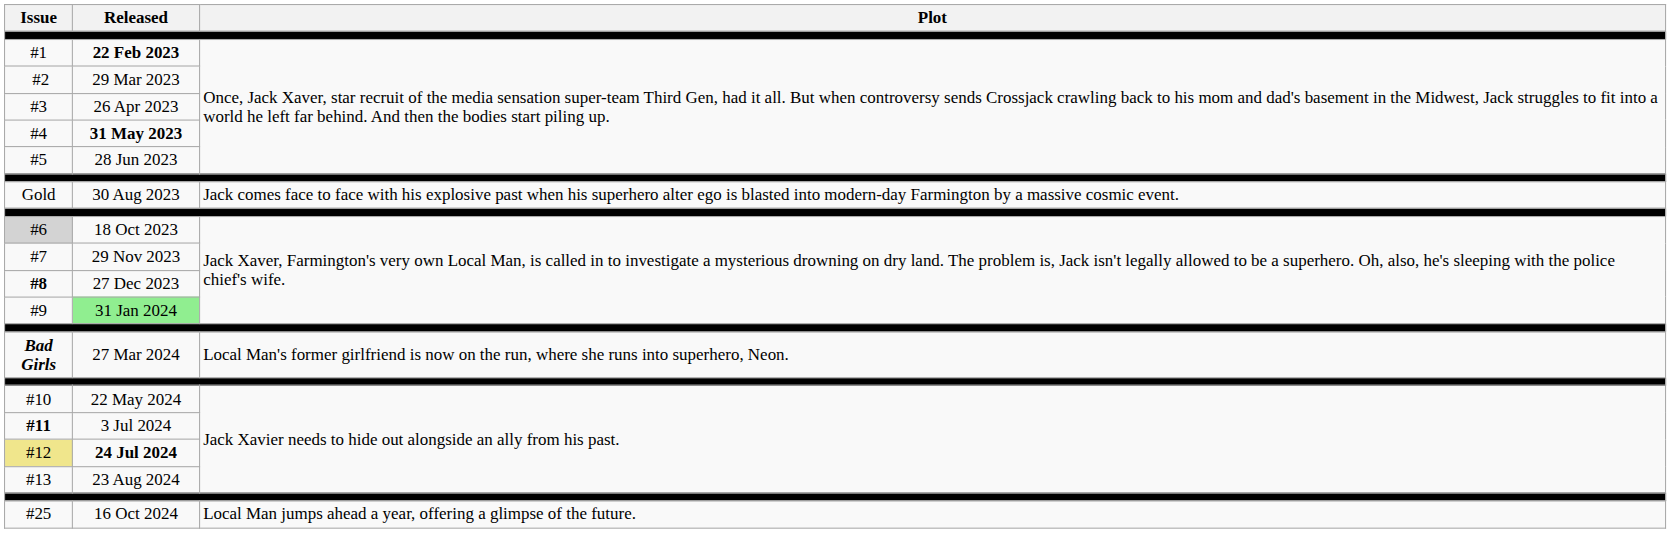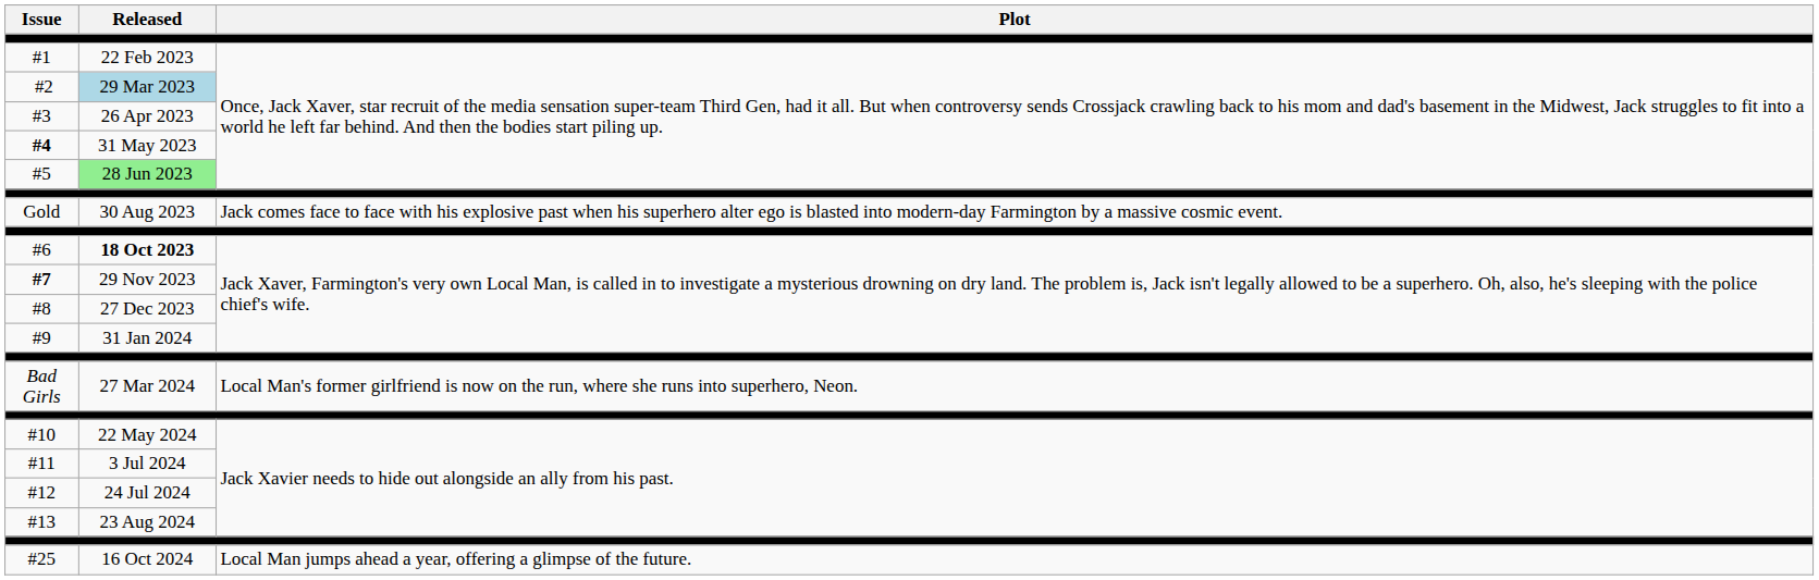#1 | Released: bold -> normal
#2 | Released: no background -> lightblue background
#4 | Issue: normal -> bold
#4 | Released: bold -> normal
#5 | Released: no background -> lightgreen background
#6 | Issue: lightgrey background -> no background
#6 | Released: normal -> bold
#7 | Issue: normal -> bold
#8 | Issue: bold -> normal
#9 | Released: lightgreen background -> no background
Bad Girls | Issue: bold -> normal
#11 | Issue: bold -> normal
#12 | Issue: khaki background -> no background
#12 | Released: bold -> normal
